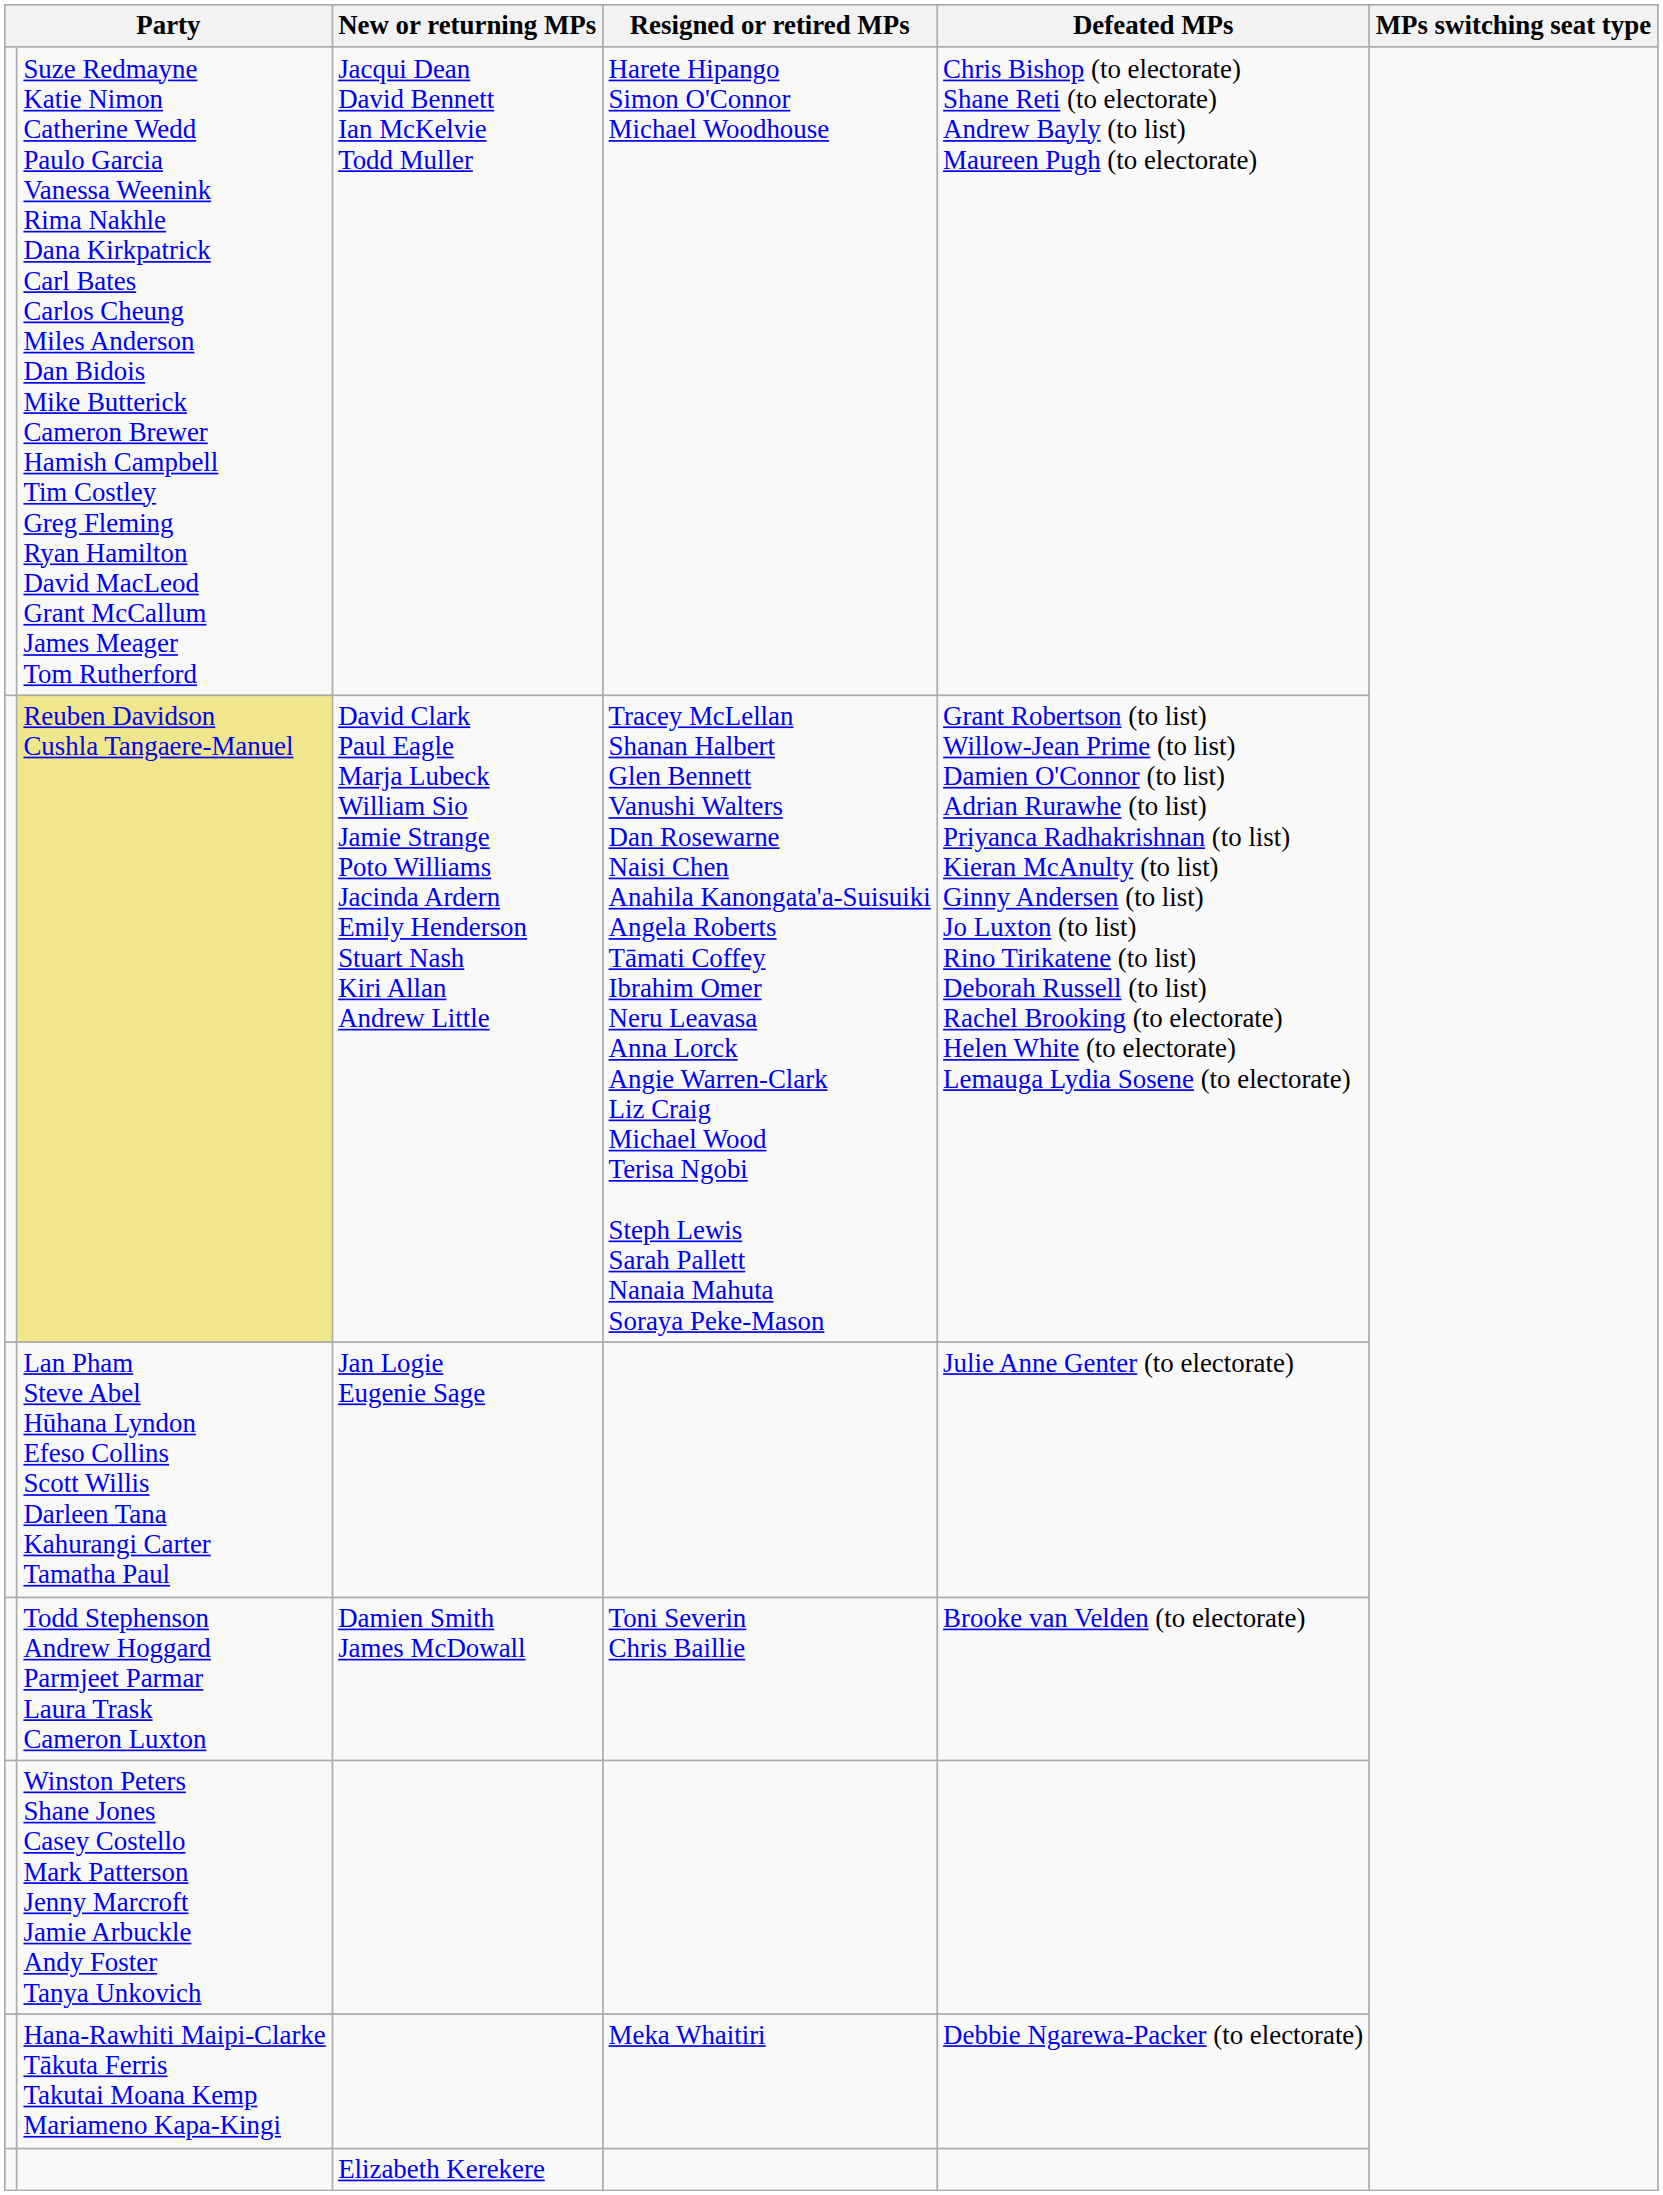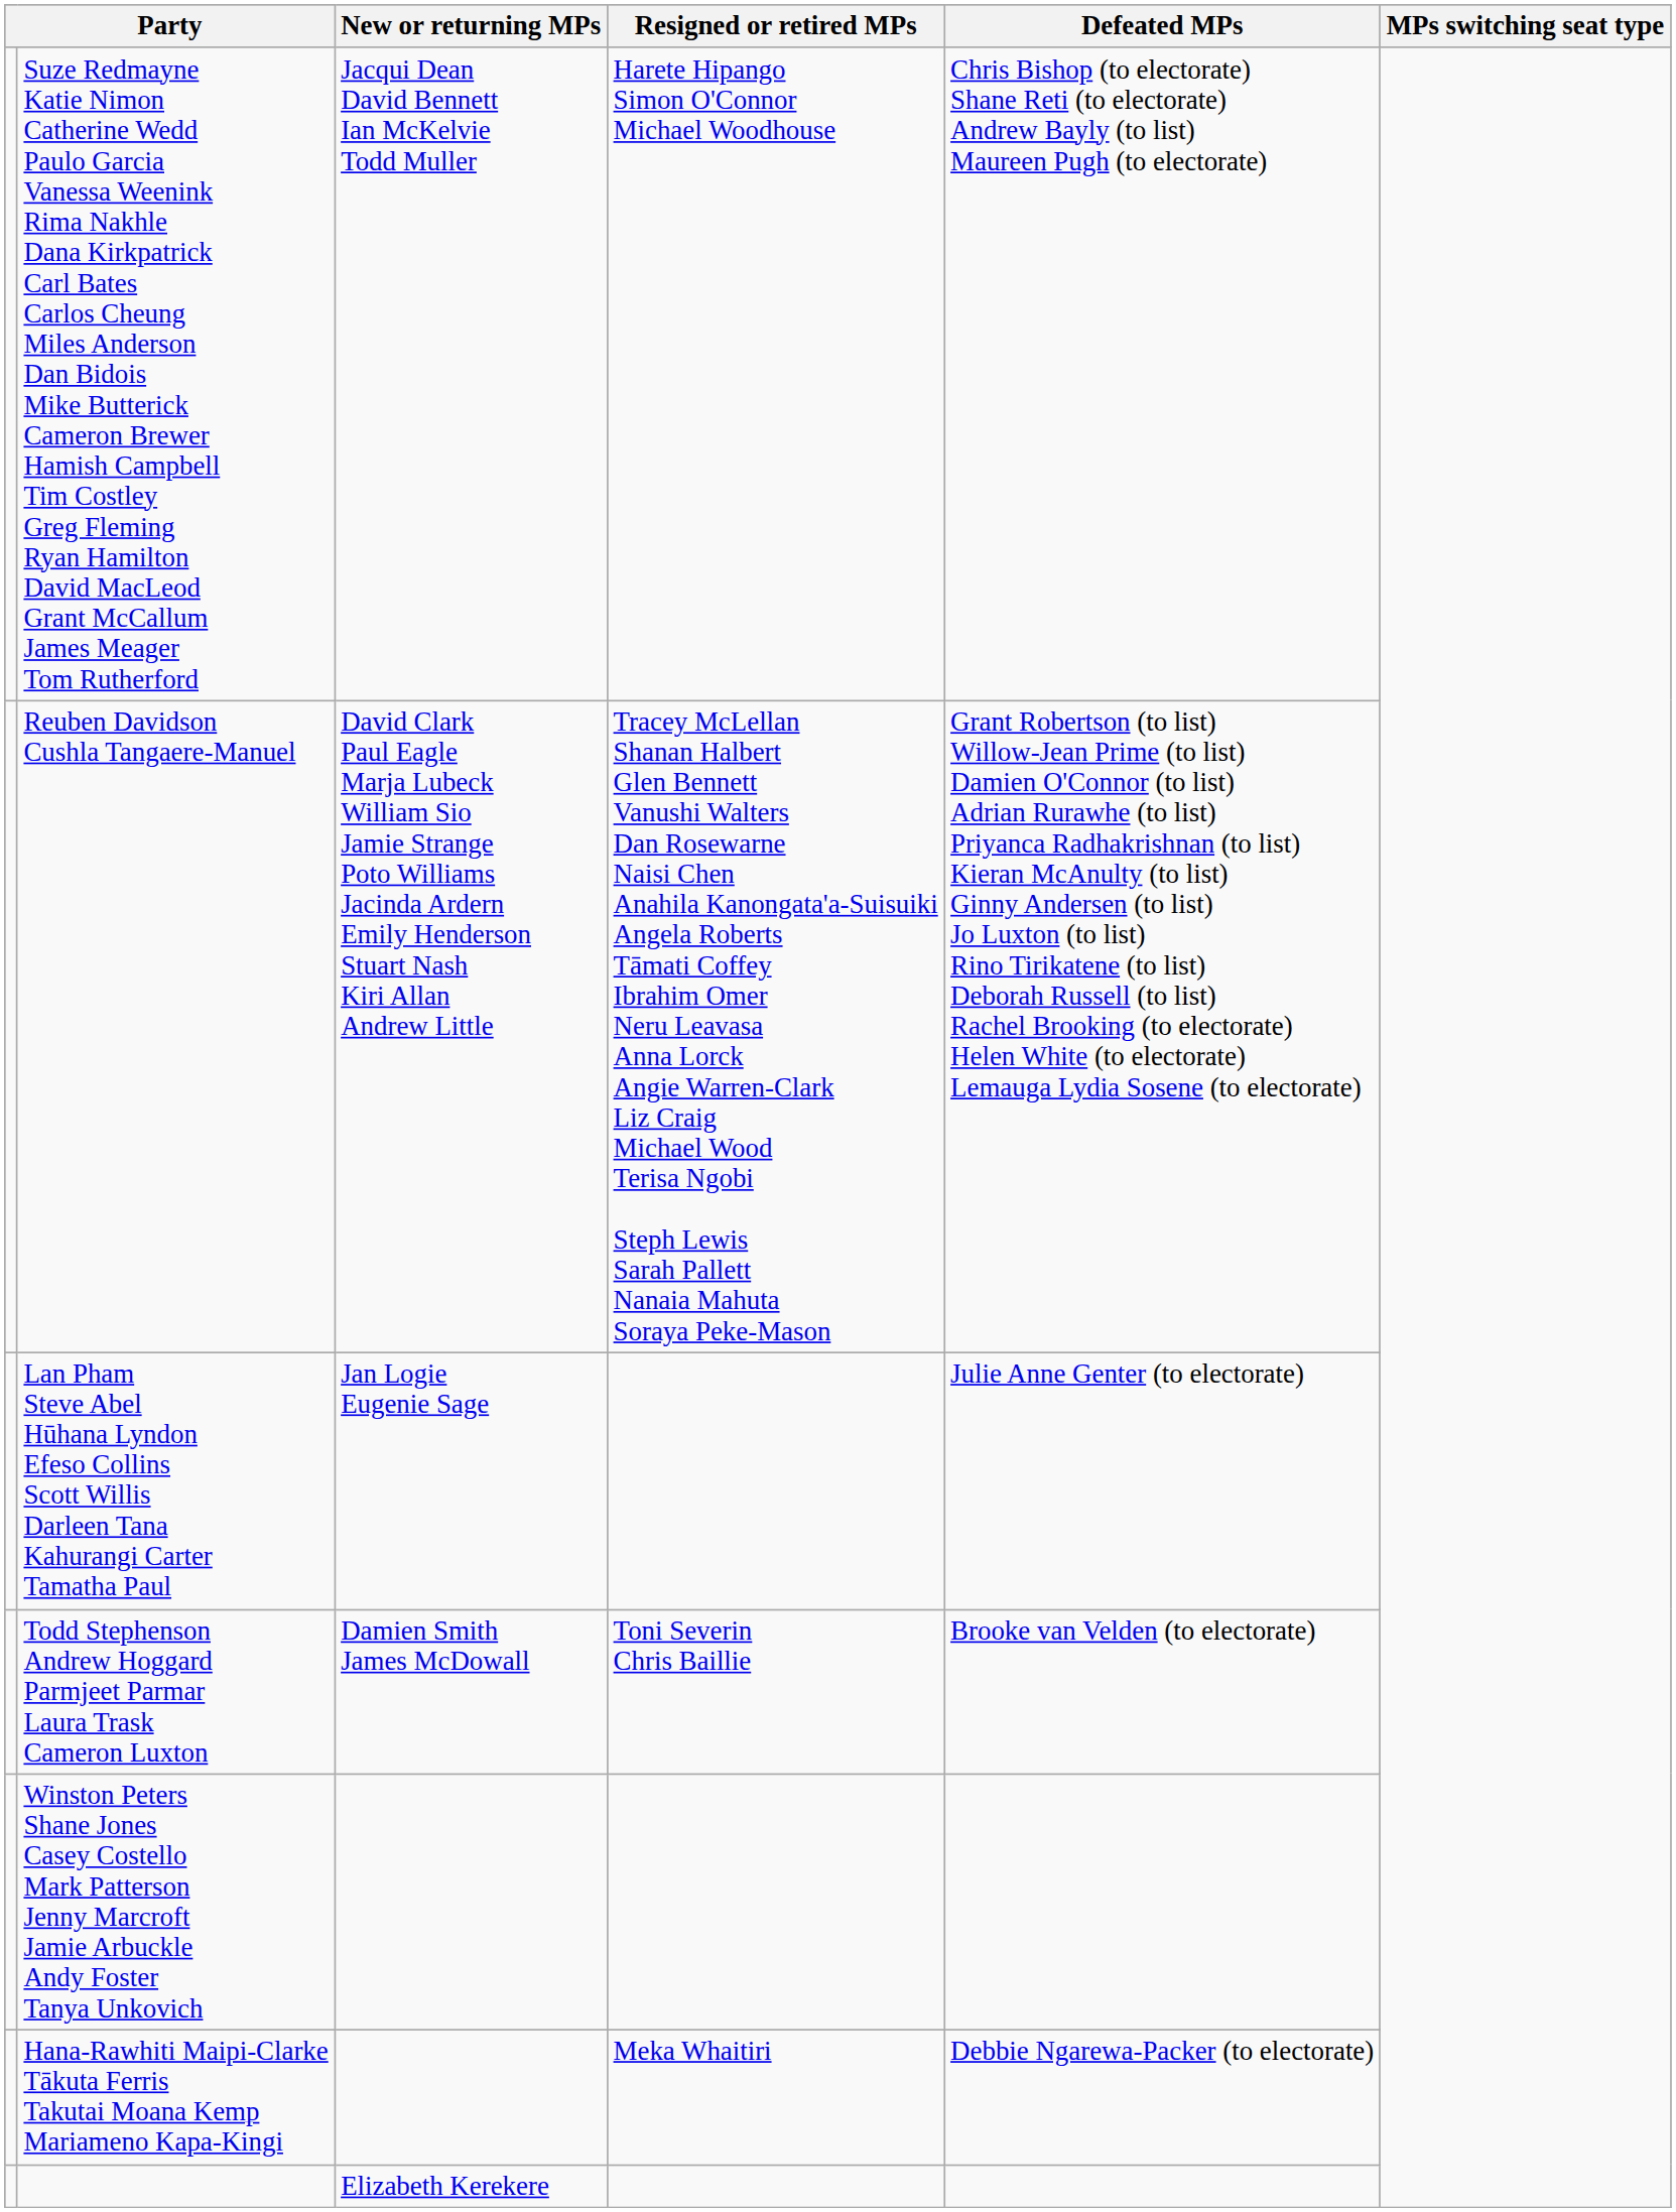Reuben Davidson Cushla Tangaere-Manuel | column 2: khaki background -> no background
